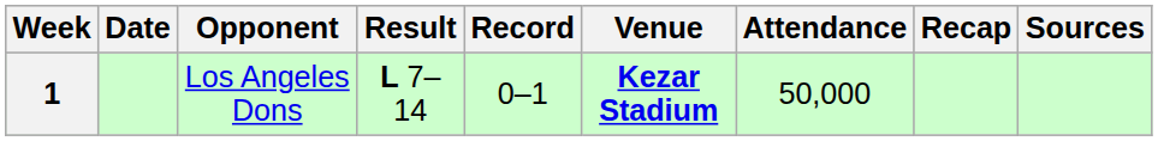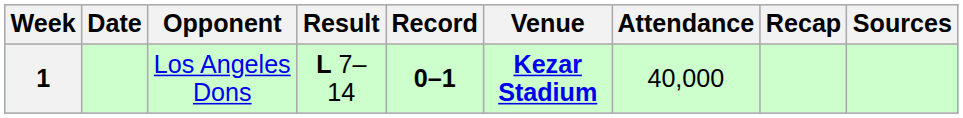1 | Record: normal -> bold
1 | Attendance: 50,000 -> 40,000
